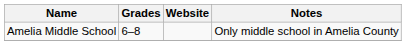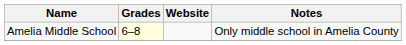Amelia Middle School | Grades: no background -> lightyellow background
